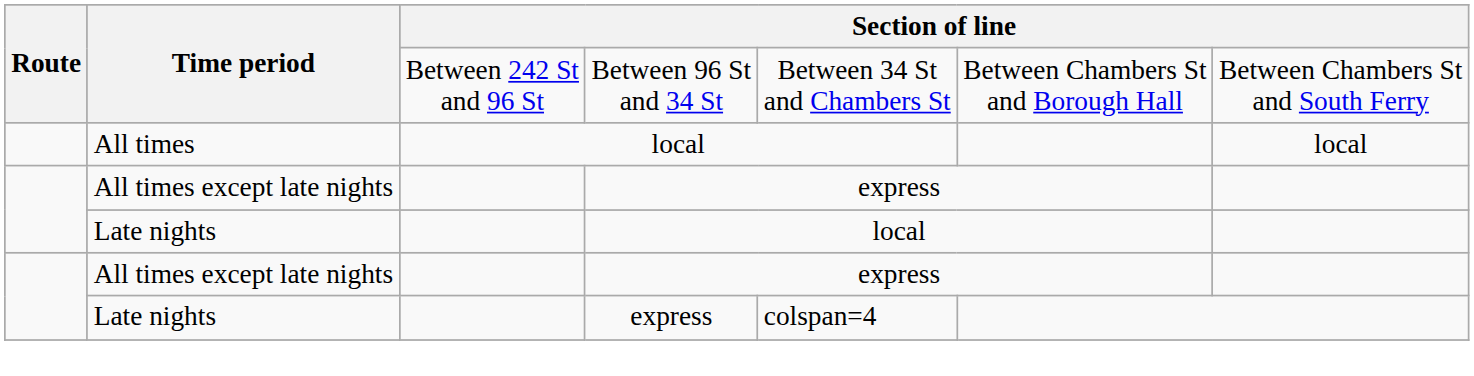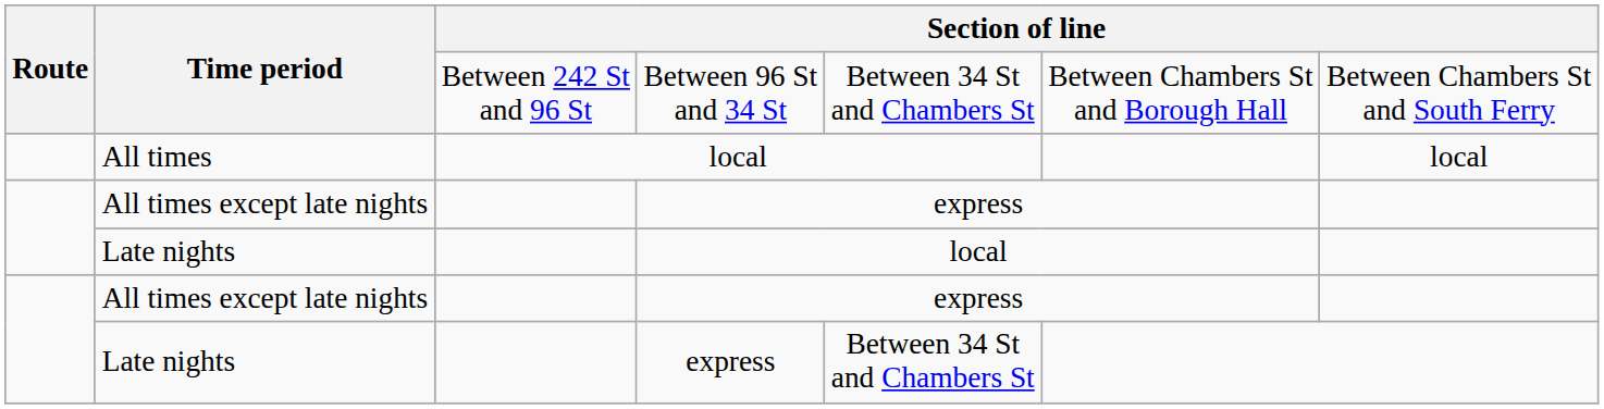Late nights / express | column 5: colspan=4 -> Between 34 St and Chambers St
